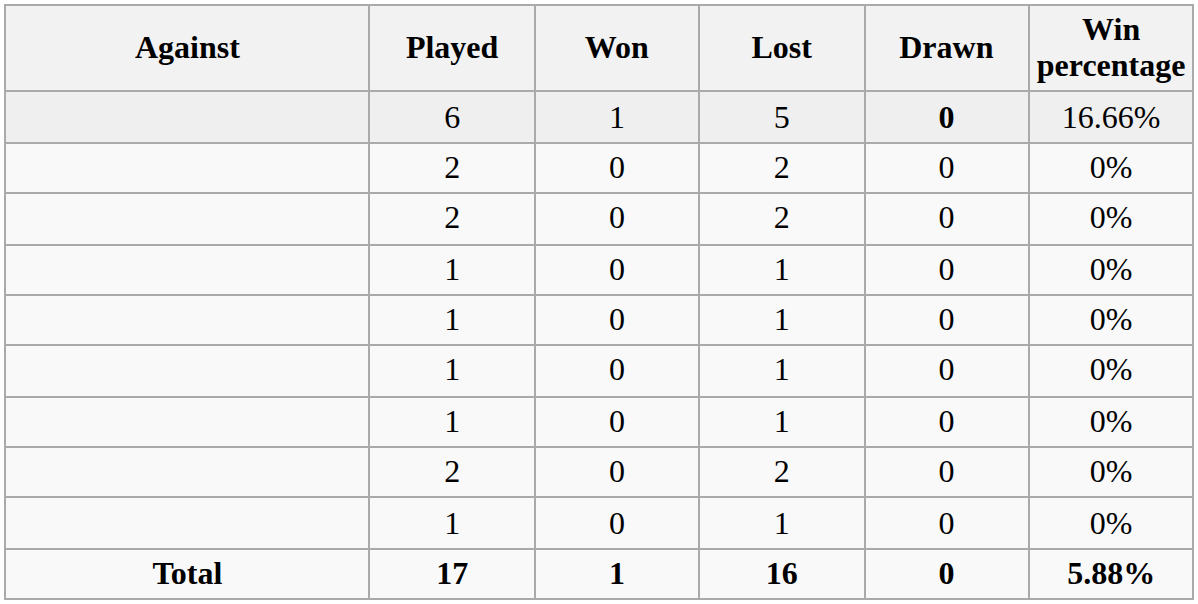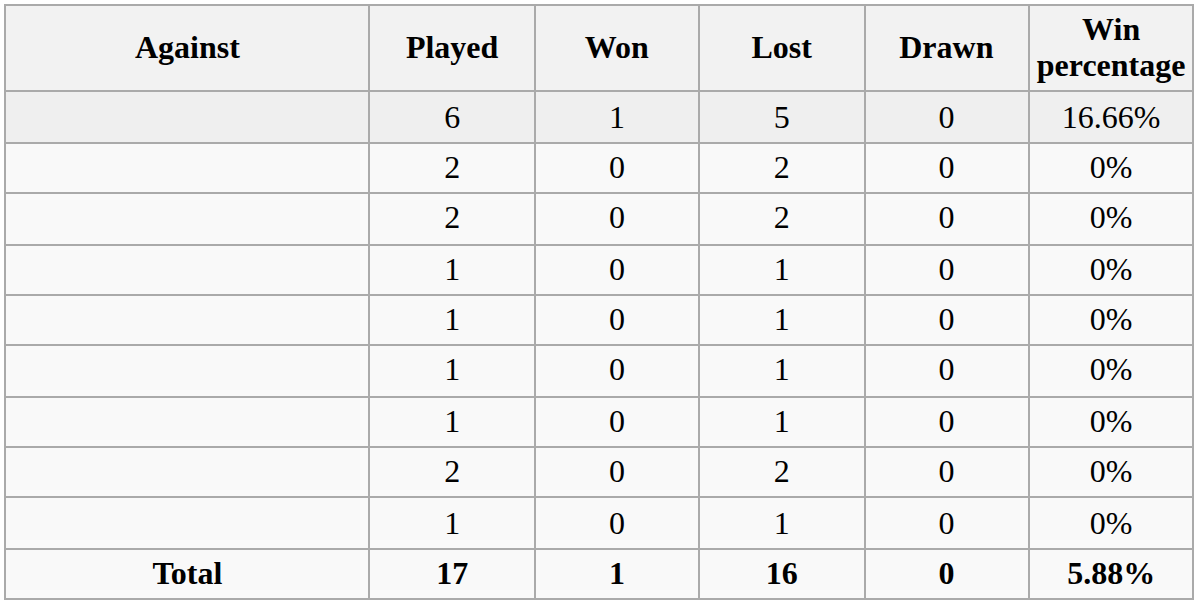6 | Drawn: bold -> normal
